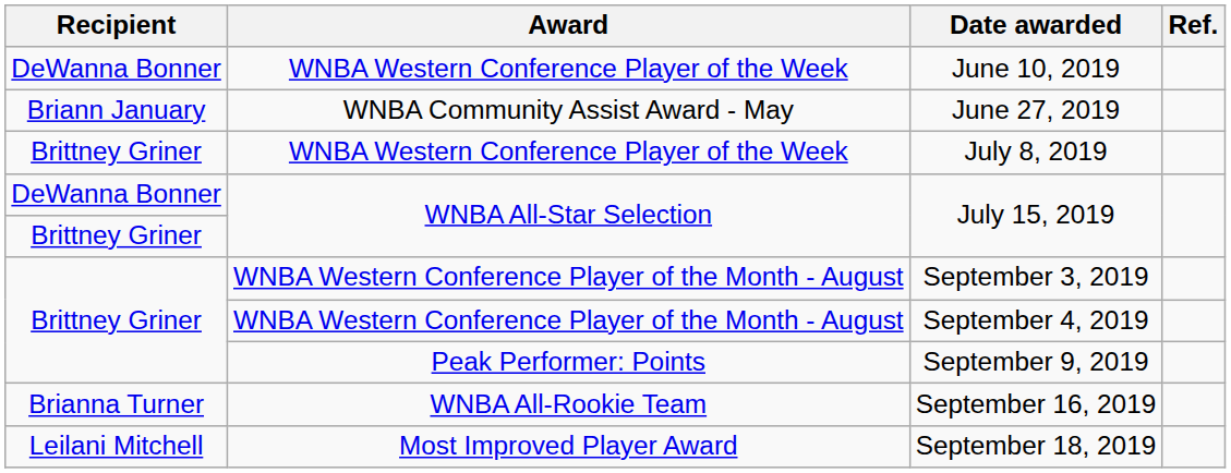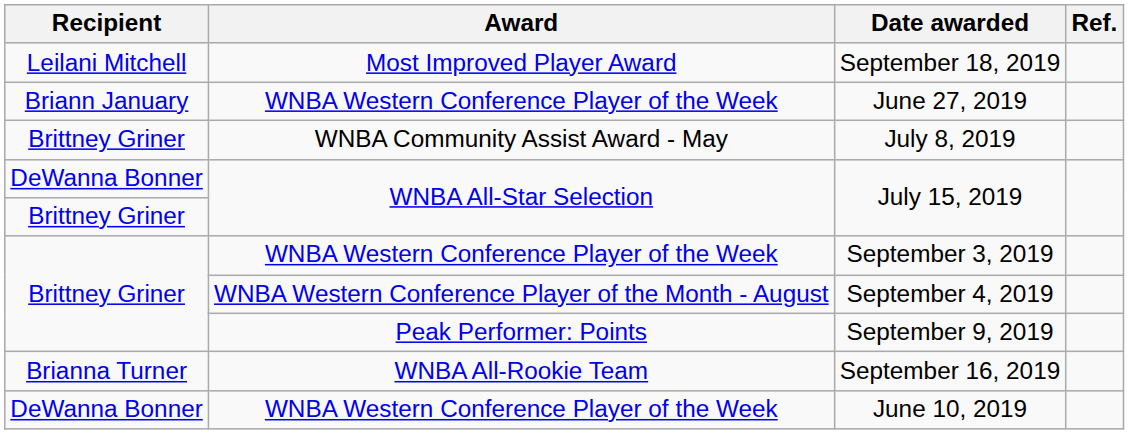rows swapped: June 10, 2019 <-> September 18, 2019
June 27, 2019 | Award: WNBA Community Assist Award - May -> WNBA Western Conference Player of the Week
July 8, 2019 | Award: WNBA Western Conference Player of the Week -> WNBA Community Assist Award - May
September 3, 2019 | Award: WNBA Western Conference Player of the Month - August -> WNBA Western Conference Player of the Week
